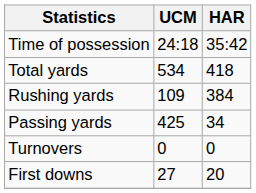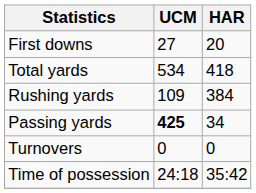rows swapped: First downs <-> Time of possession
Passing yards | UCM: normal -> bold
